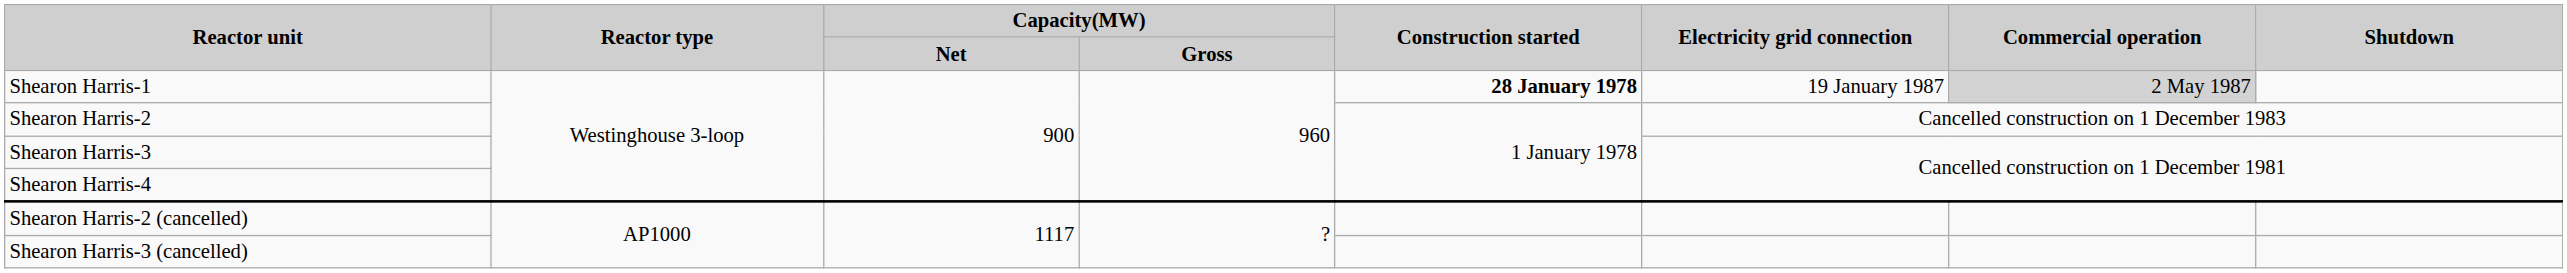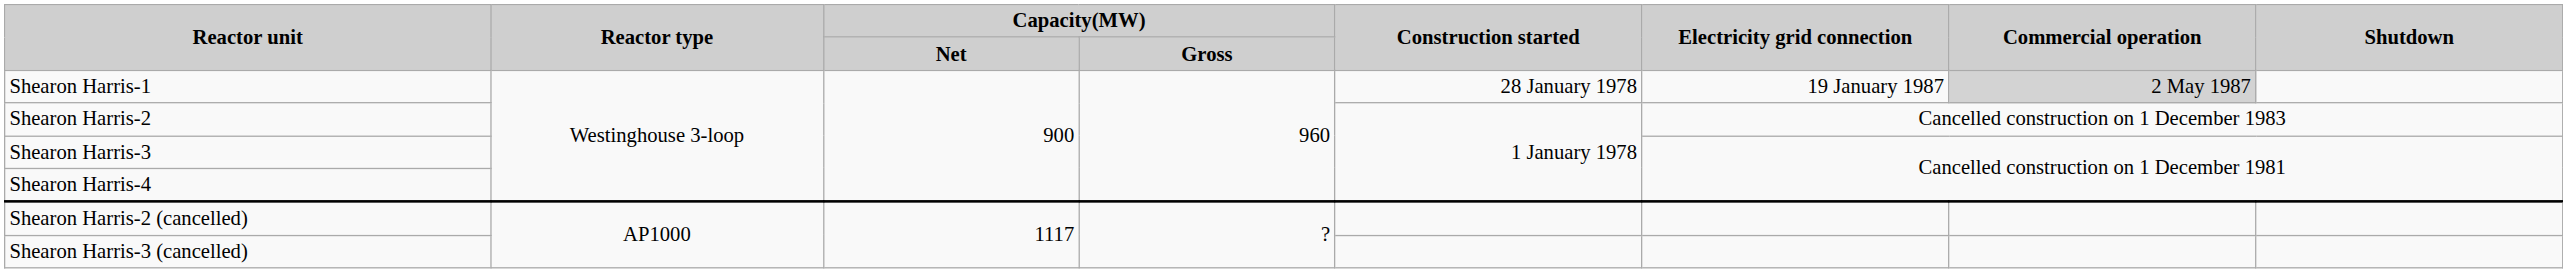Shearon Harris-1 | Construction started: bold -> normal
